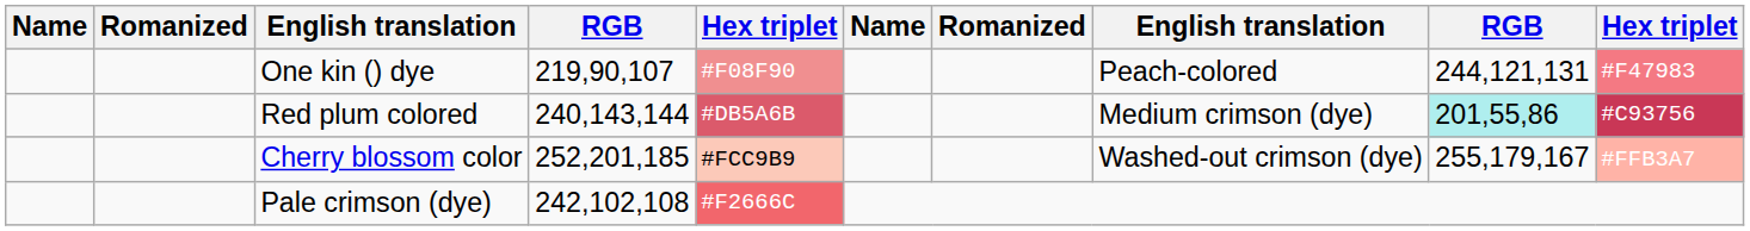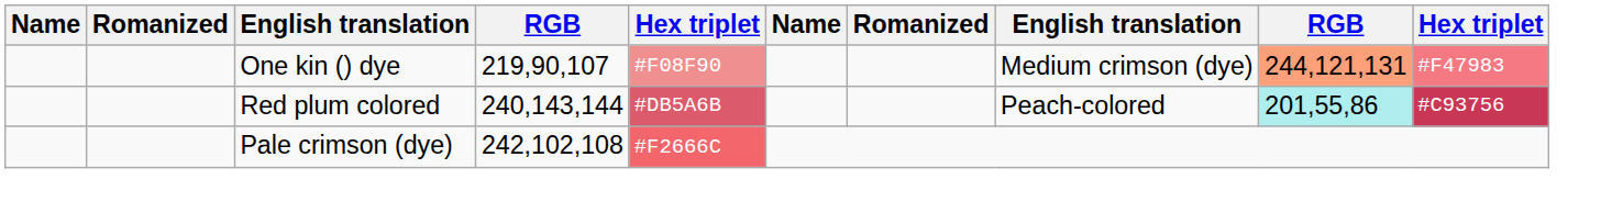One kin () dye | column 8: Peach-colored -> Medium crimson (dye)
One kin () dye | column 9: no background -> lightsalmon background
Red plum colored | column 8: Medium crimson (dye) -> Peach-colored
- row: Cherry blossom color | 252,201,185 | #FCC9B9 | Washed-out crimson (dye) | 255,179,167 | #FFB3A7
